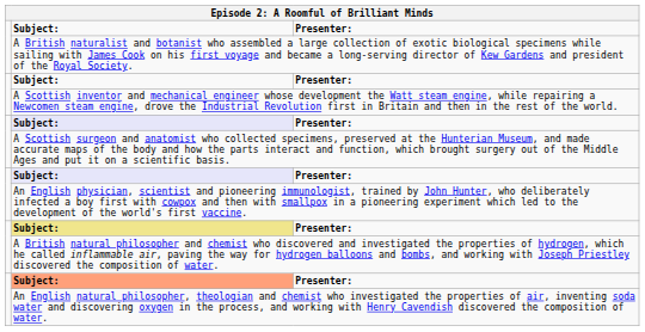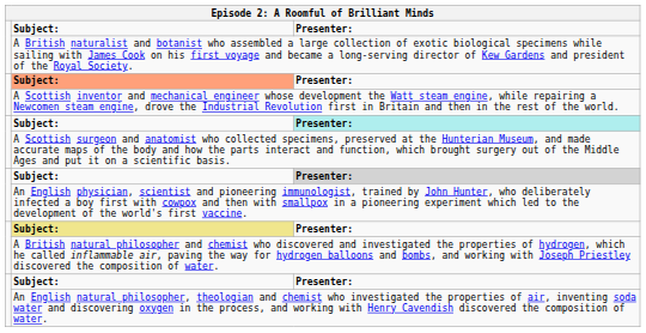row 4 | column 2: no background -> lightsalmon background
row 6 | column 2: lavender background -> no background
row 6 | column 3: no background -> paleturquoise background
row 8 | column 2: lavender background -> no background
row 8 | column 3: no background -> lightgrey background
row 12 | column 2: lightsalmon background -> no background
